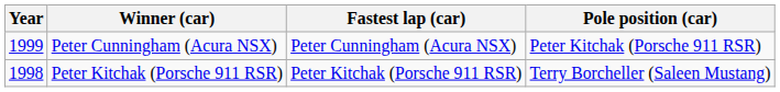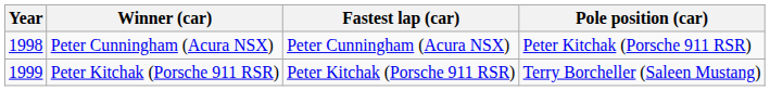row 2 | Year: 1999 -> 1998
row 3 | Year: 1998 -> 1999
